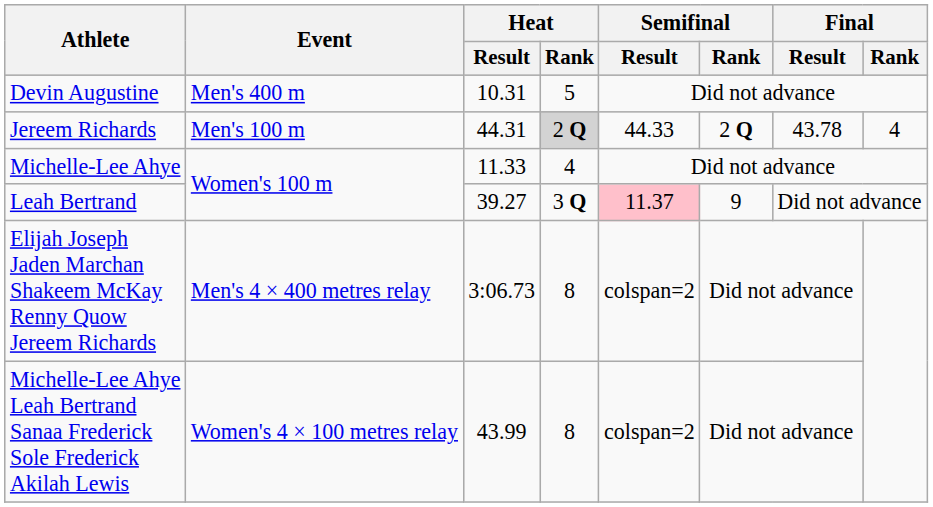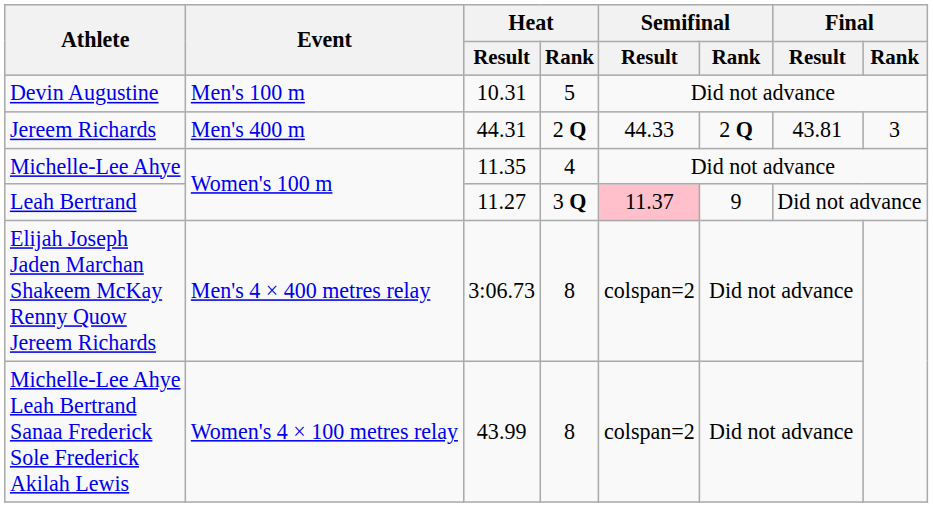Devin Augustine | Event: Men's 400 m -> Men's 100 m
Jereem Richards | Event: Men's 100 m -> Men's 400 m
Jereem Richards | Heat / Rank: lightgrey background -> no background
Jereem Richards | Final / Result: 43.78 -> 43.81
Jereem Richards | Final / Rank: 4 -> 3
Michelle-Lee Ahye | Heat / Result: 11.33 -> 11.35
Leah Bertrand | Heat / Result: 39.27 -> 11.27
